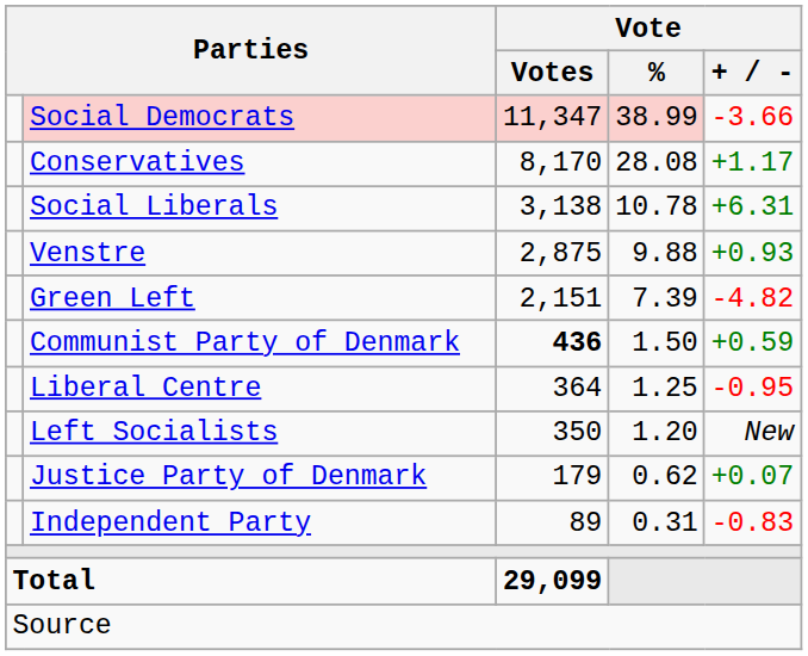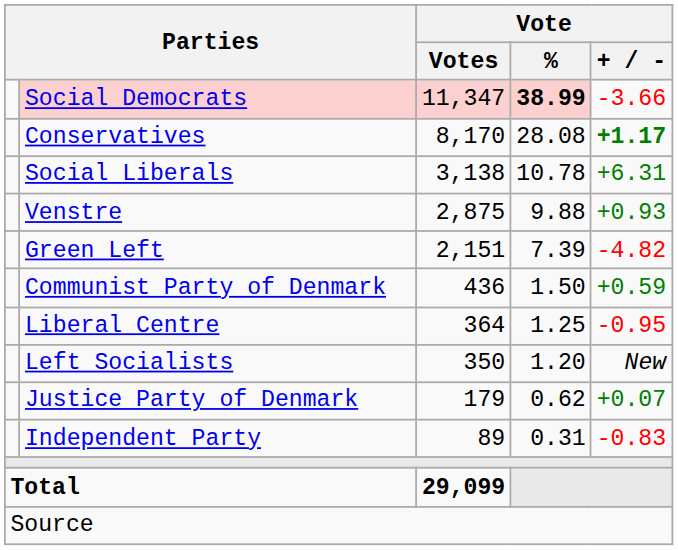Social Democrats | Vote / %: normal -> bold
Conservatives | Vote / + / -: normal -> bold
Communist Party of Denmark | Vote / Votes: bold -> normal
